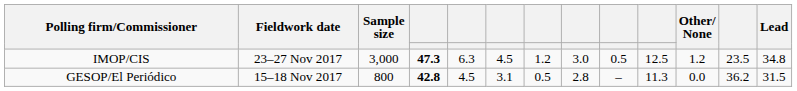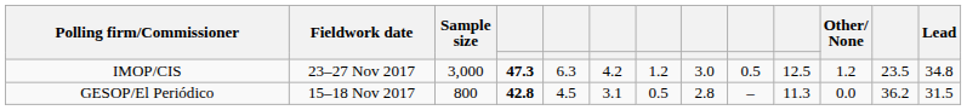IMOP/CIS | column 6: 4.5 -> 4.2
